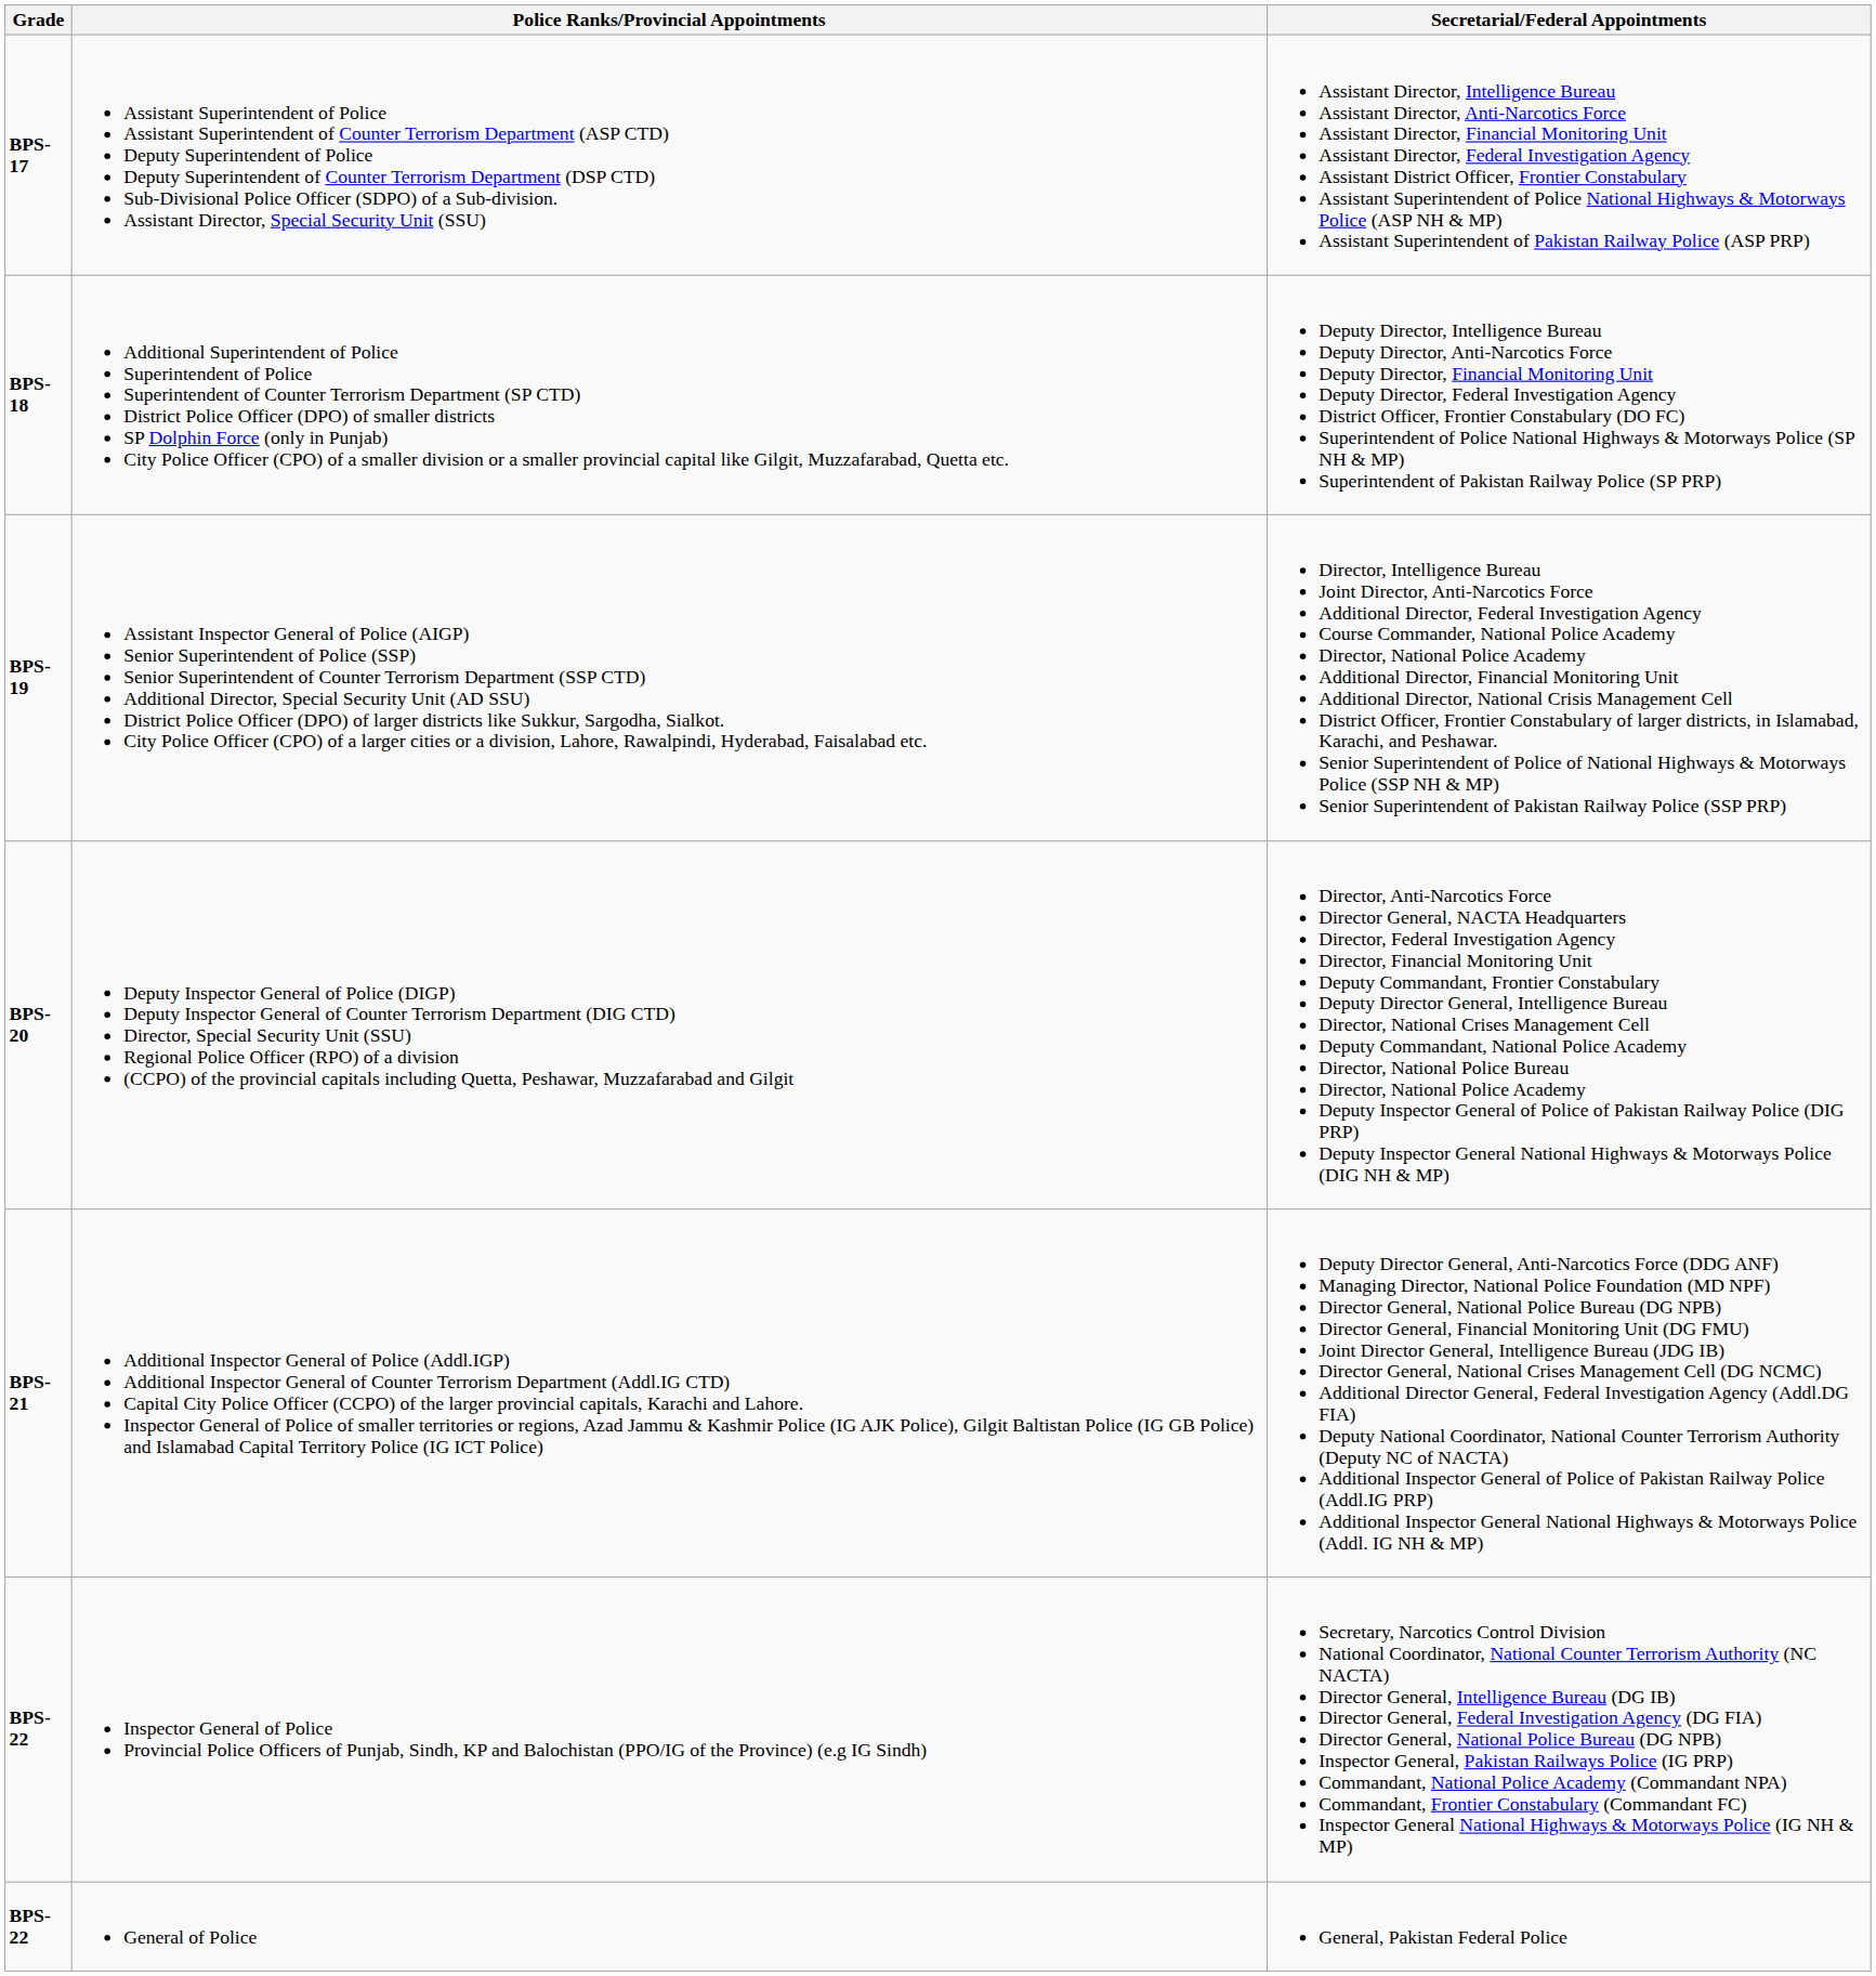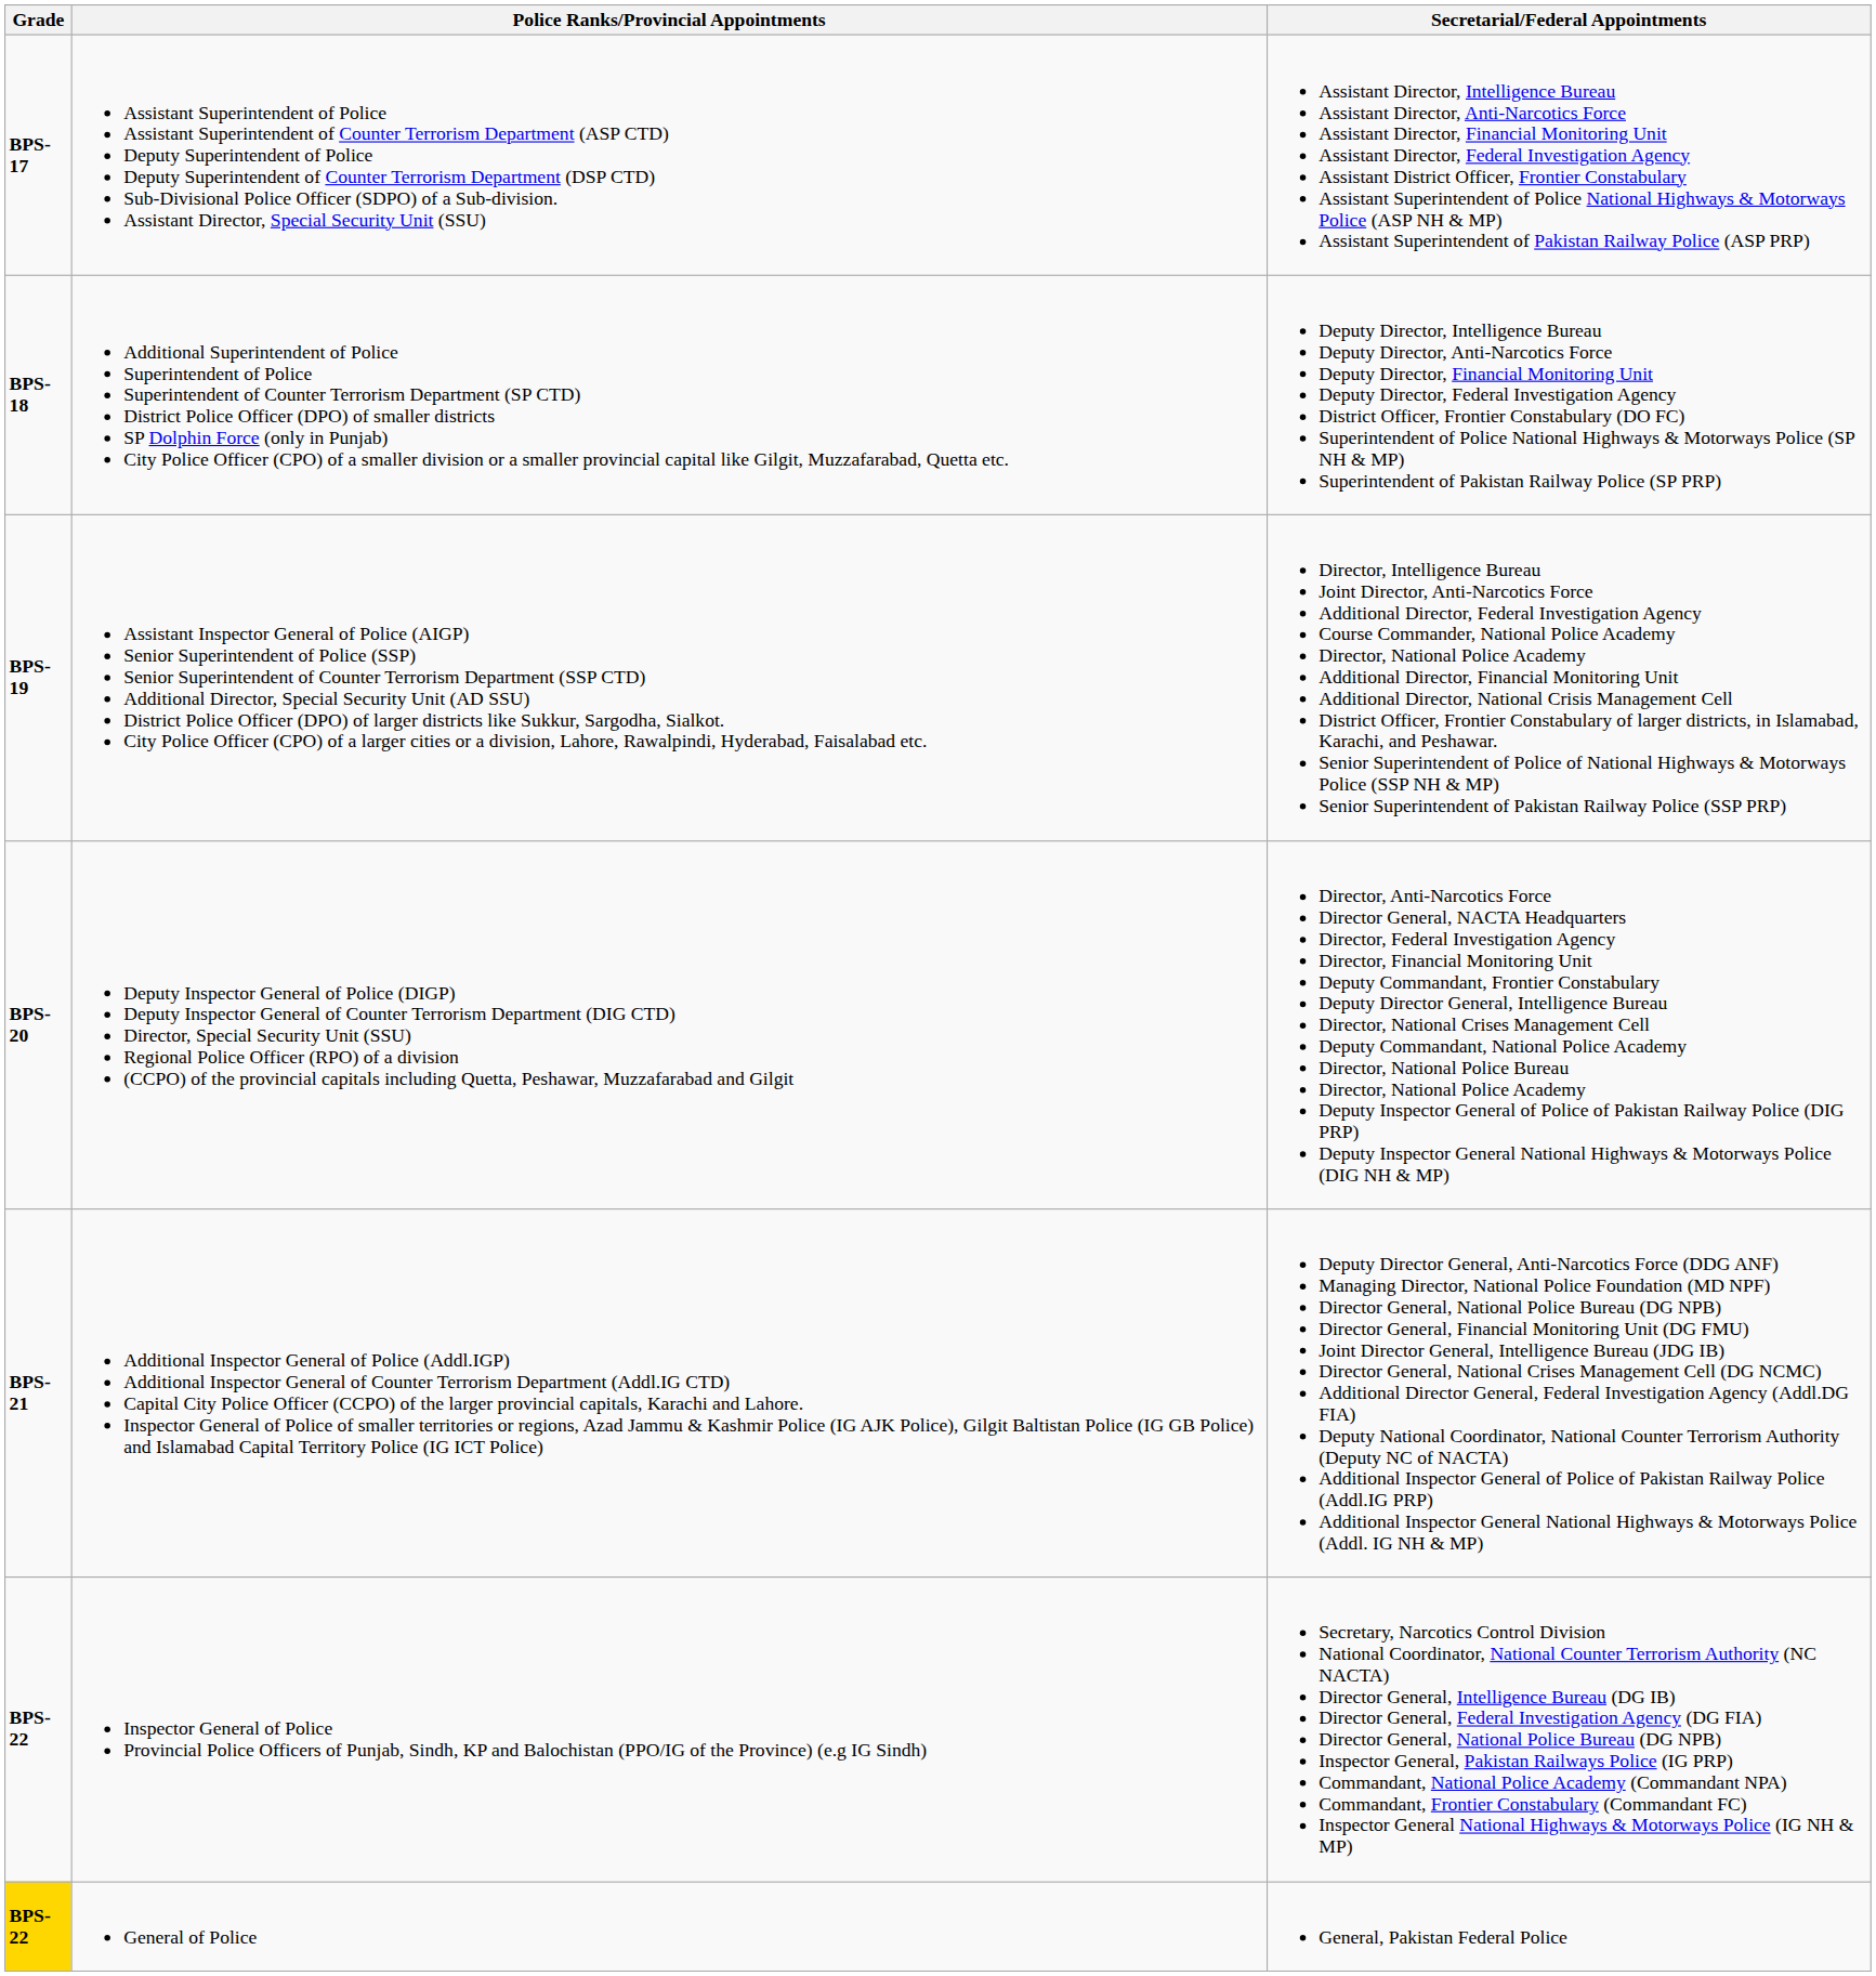General of Police | Grade: no background -> gold background
